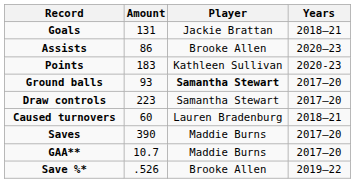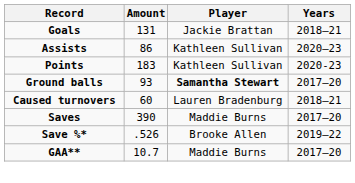Assists | Player: Brooke Allen -> Kathleen Sullivan
- row: Draw controls | 223 | Samantha Stewart | 2017–20
rows swapped: Save %* <-> GAA**
